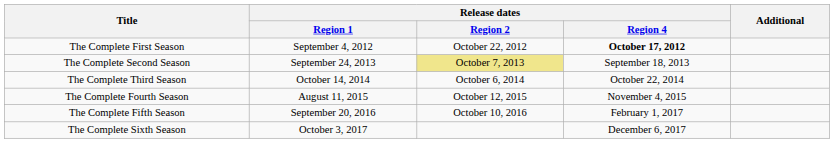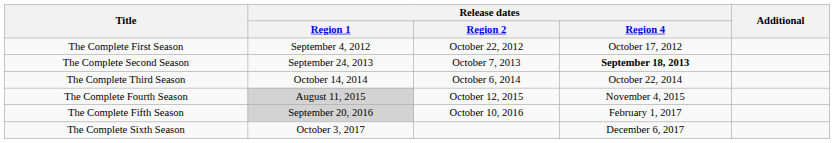The Complete First Season | Release dates / Region 4: bold -> normal
The Complete Second Season | Release dates / Region 2: khaki background -> no background
The Complete Second Season | Release dates / Region 4: normal -> bold
The Complete Fourth Season | Release dates / Region 1: no background -> lightgrey background
The Complete Fifth Season | Release dates / Region 1: no background -> lightgrey background
